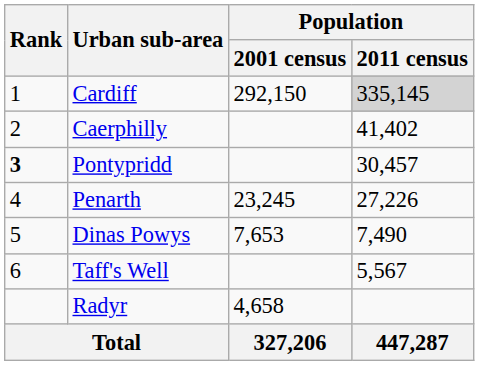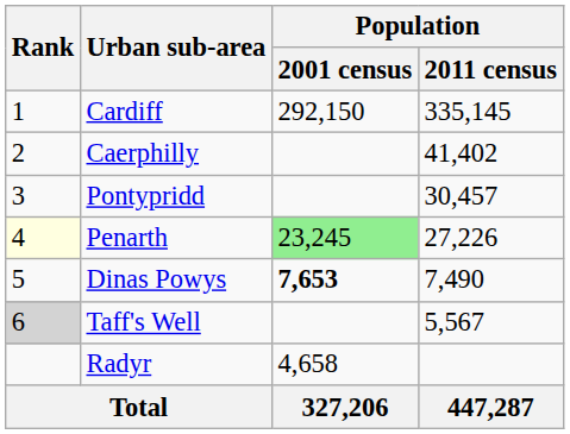Cardiff | Population / 2011 census: lightgrey background -> no background
Pontypridd | Rank: bold -> normal
Penarth | Rank: no background -> lightyellow background
Penarth | Population / 2001 census: no background -> lightgreen background
Dinas Powys | Population / 2001 census: normal -> bold
Taff's Well | Rank: no background -> lightgrey background
